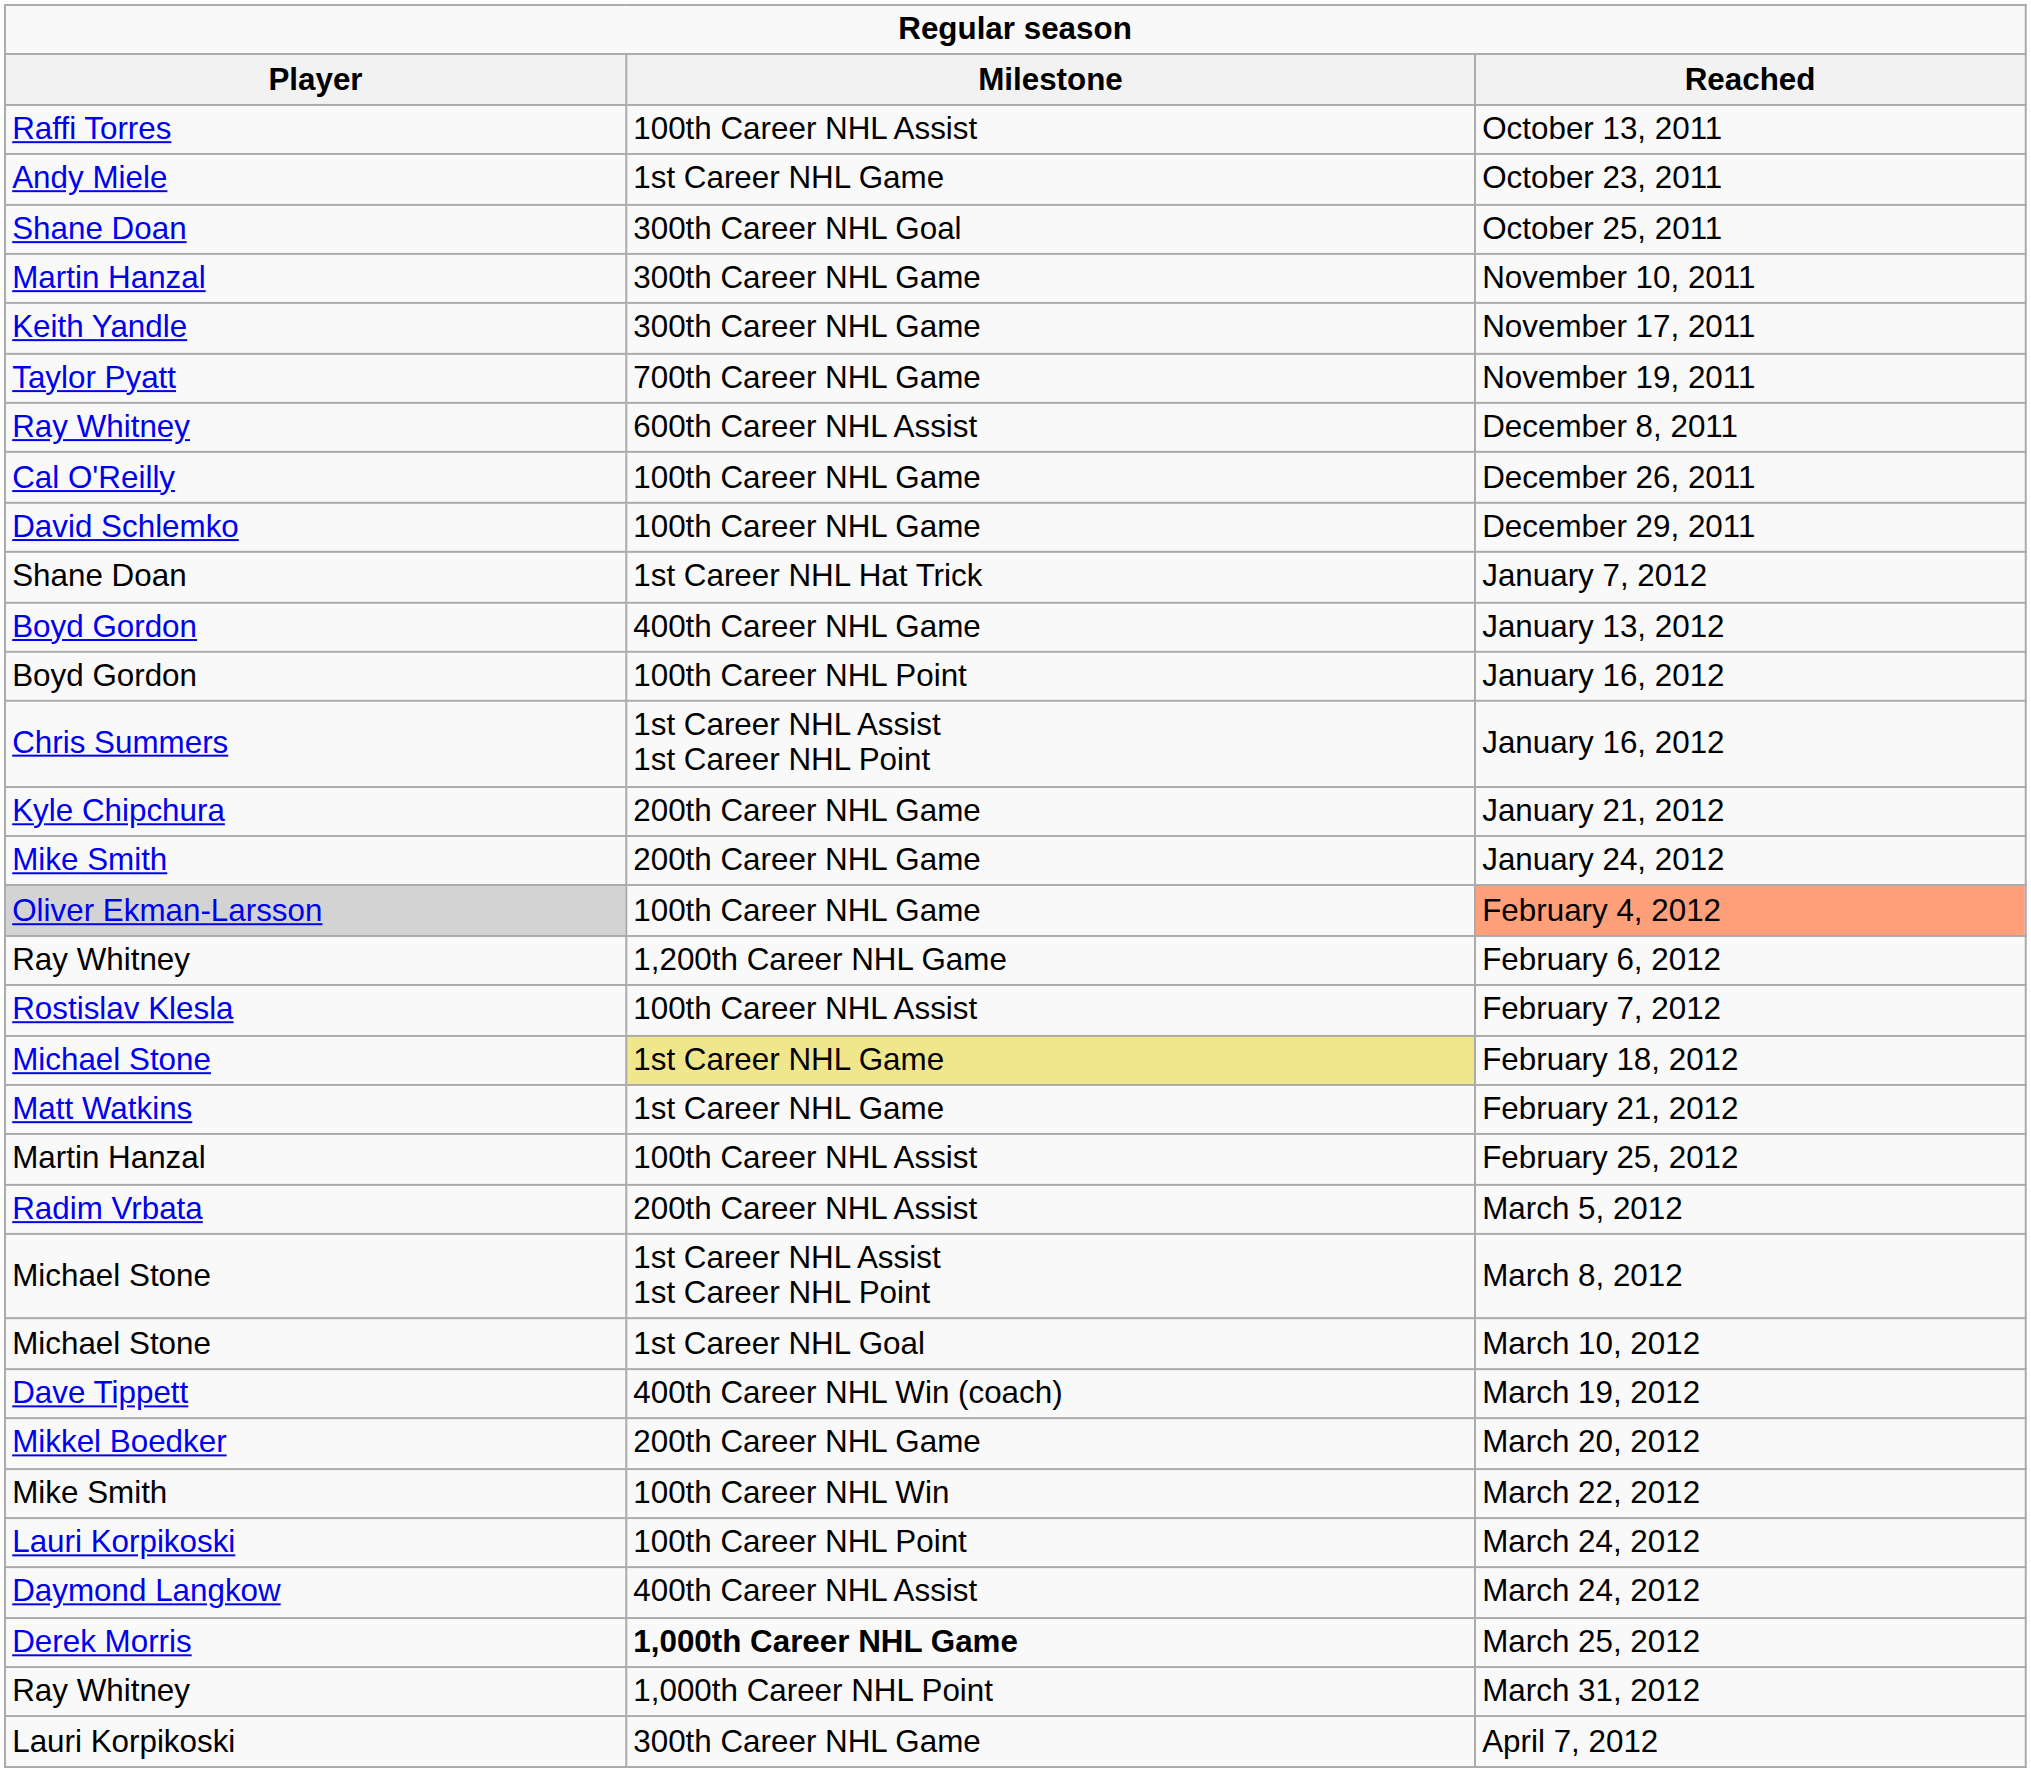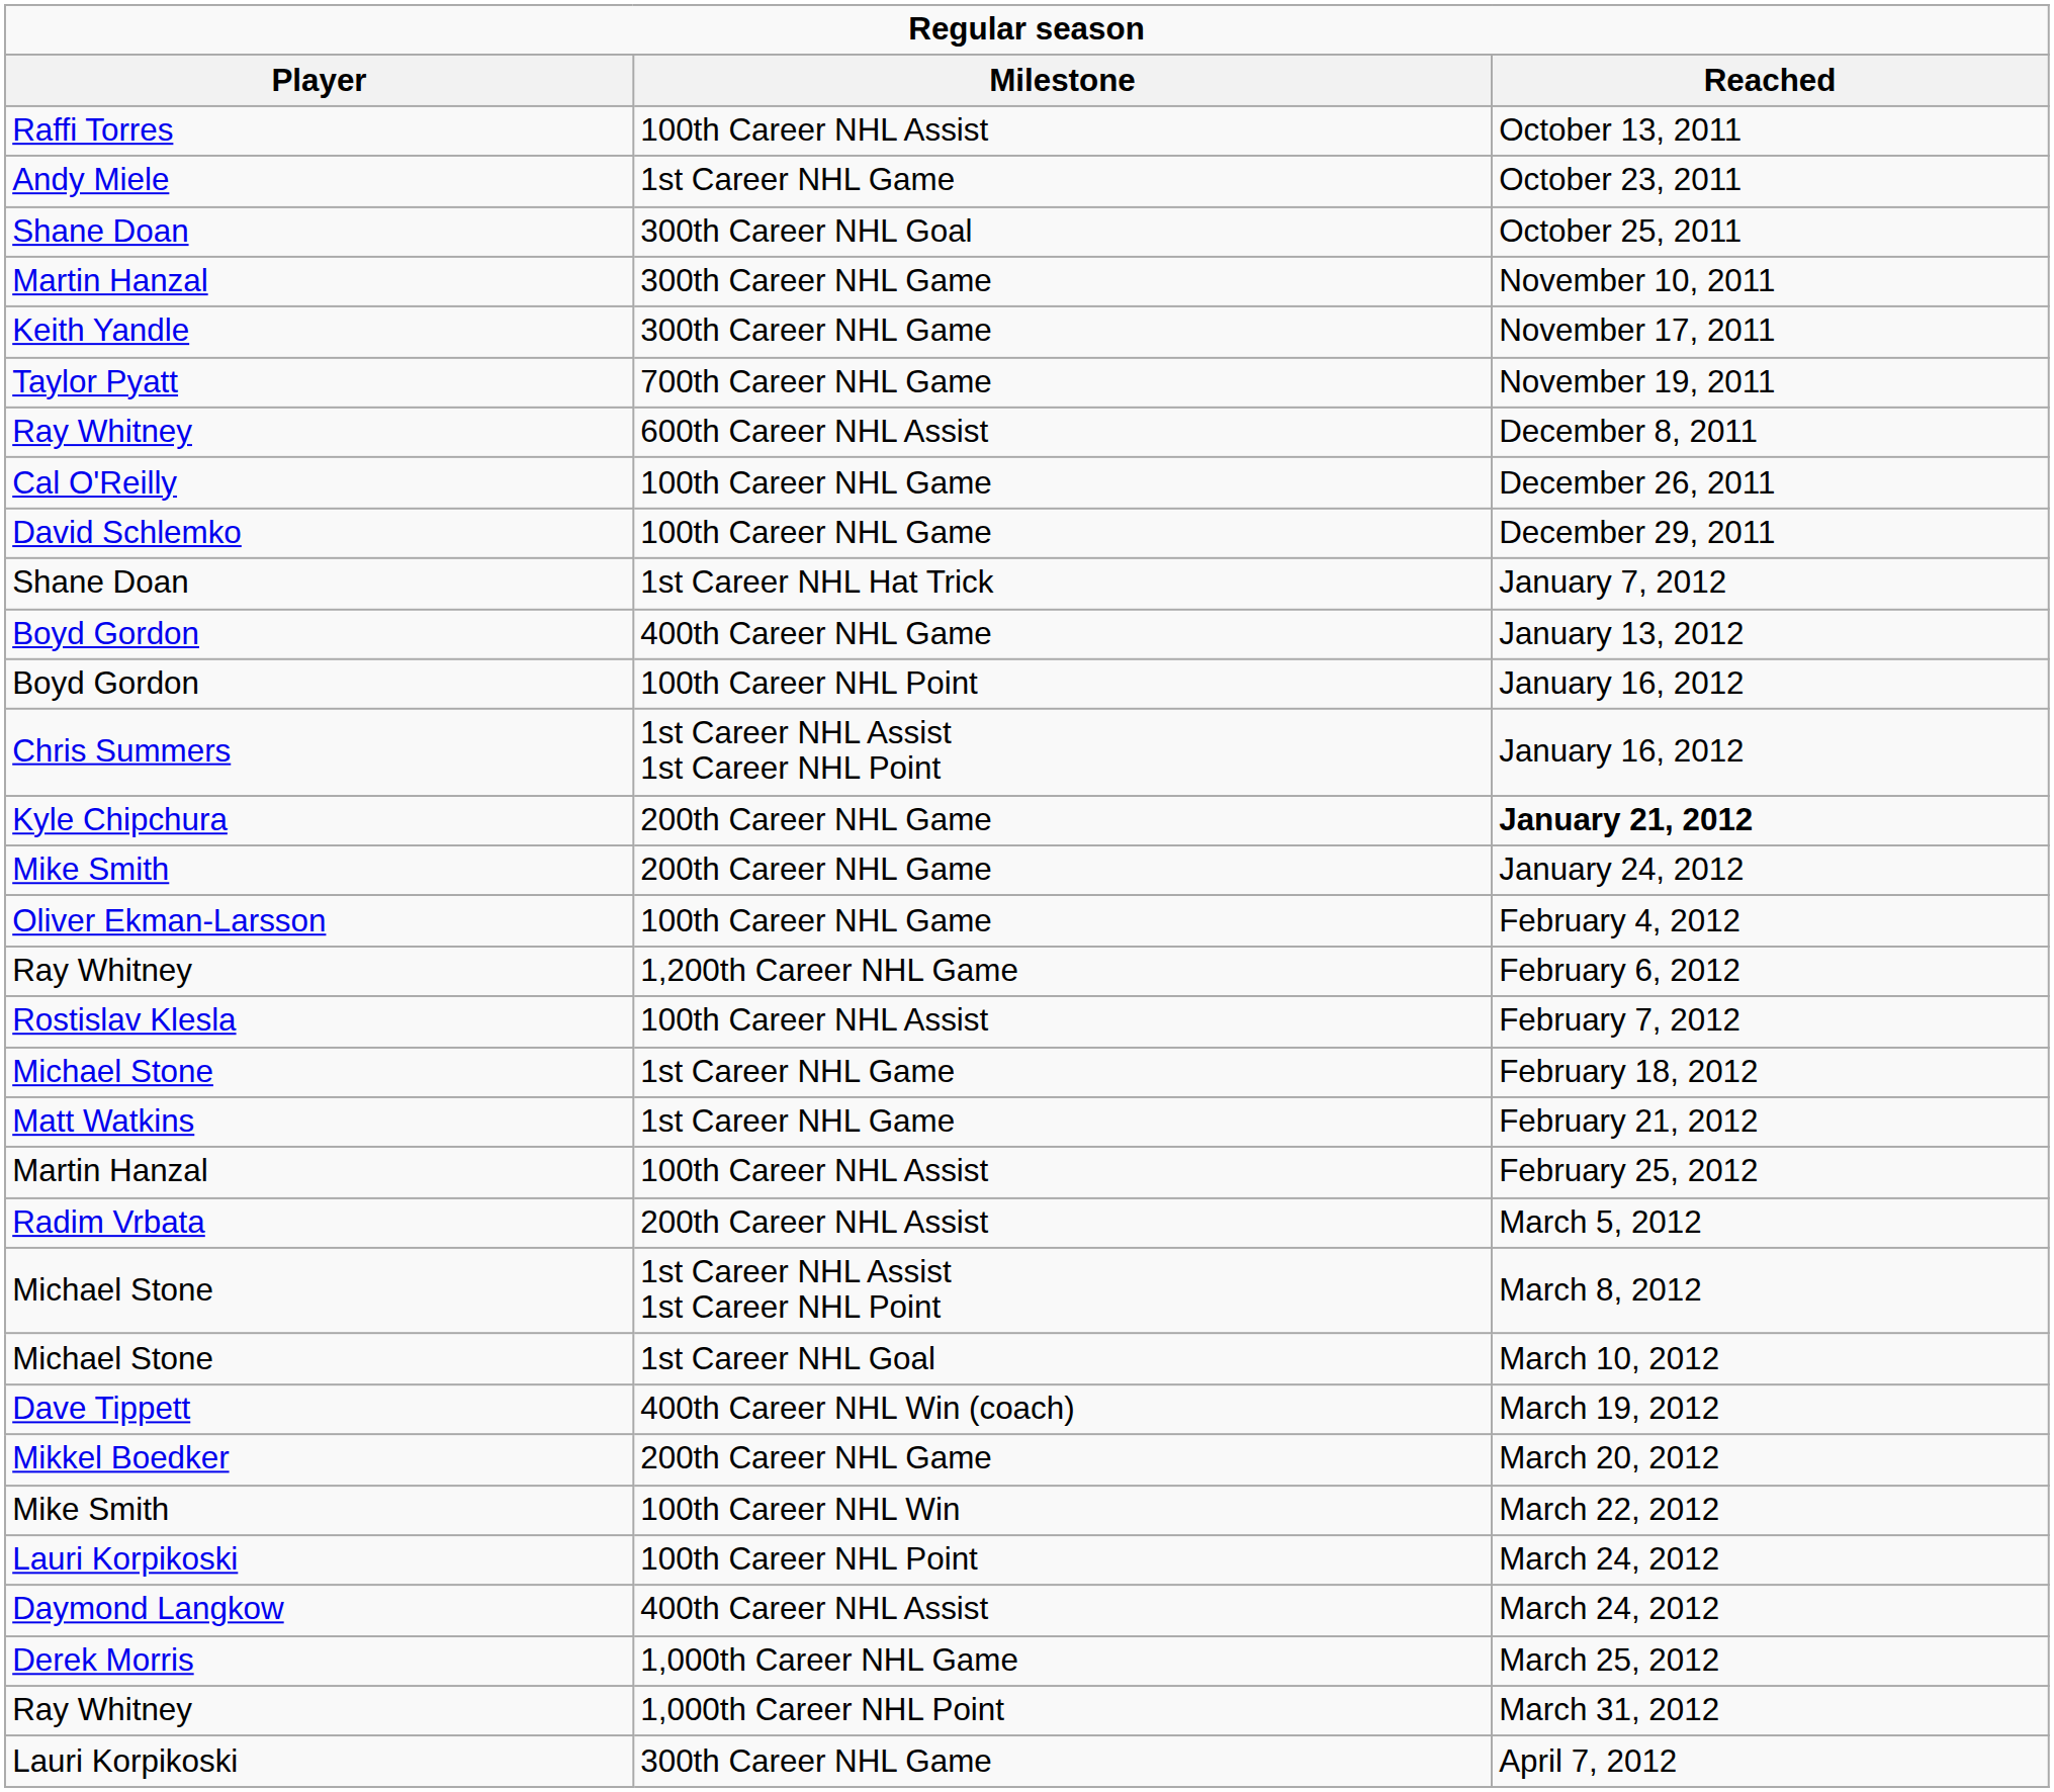row 16 | Reached: normal -> bold
row 18 | Player: lightgrey background -> no background
row 18 | Reached: lightsalmon background -> no background
row 21 | Milestone: khaki background -> no background
row 32 | Milestone: bold -> normal
